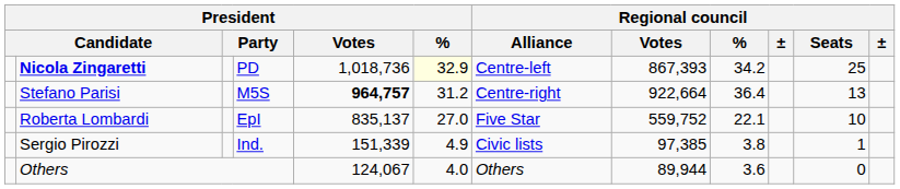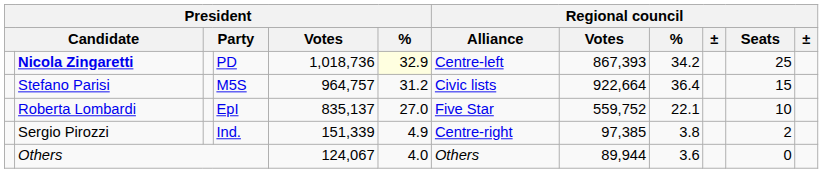Stefano Parisi | President / Votes: bold -> normal
Stefano Parisi | Regional council / Alliance: Centre-right -> Civic lists
Stefano Parisi | Regional council / Seats: 13 -> 15
Sergio Pirozzi | Regional council / Alliance: Civic lists -> Centre-right
Sergio Pirozzi | Regional council / Seats: 1 -> 2
